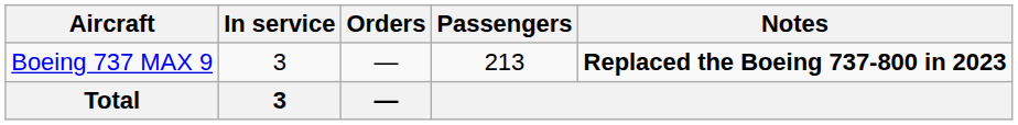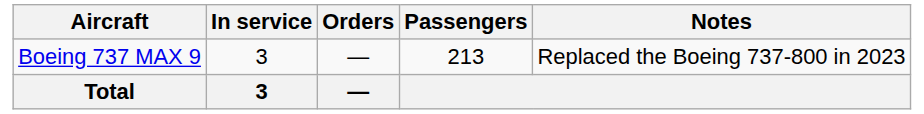Boeing 737 MAX 9 | Notes: bold -> normal
